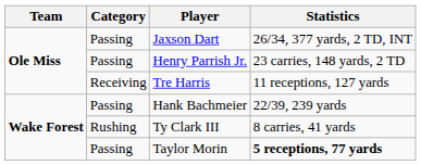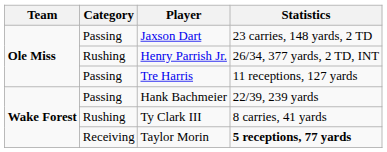Jaxson Dart | Statistics: 26/34, 377 yards, 2 TD, INT -> 23 carries, 148 yards, 2 TD
Henry Parrish Jr. | Category: Passing -> Rushing
Henry Parrish Jr. | Statistics: 23 carries, 148 yards, 2 TD -> 26/34, 377 yards, 2 TD, INT
Tre Harris | Category: Receiving -> Passing
Taylor Morin | Category: Passing -> Receiving
